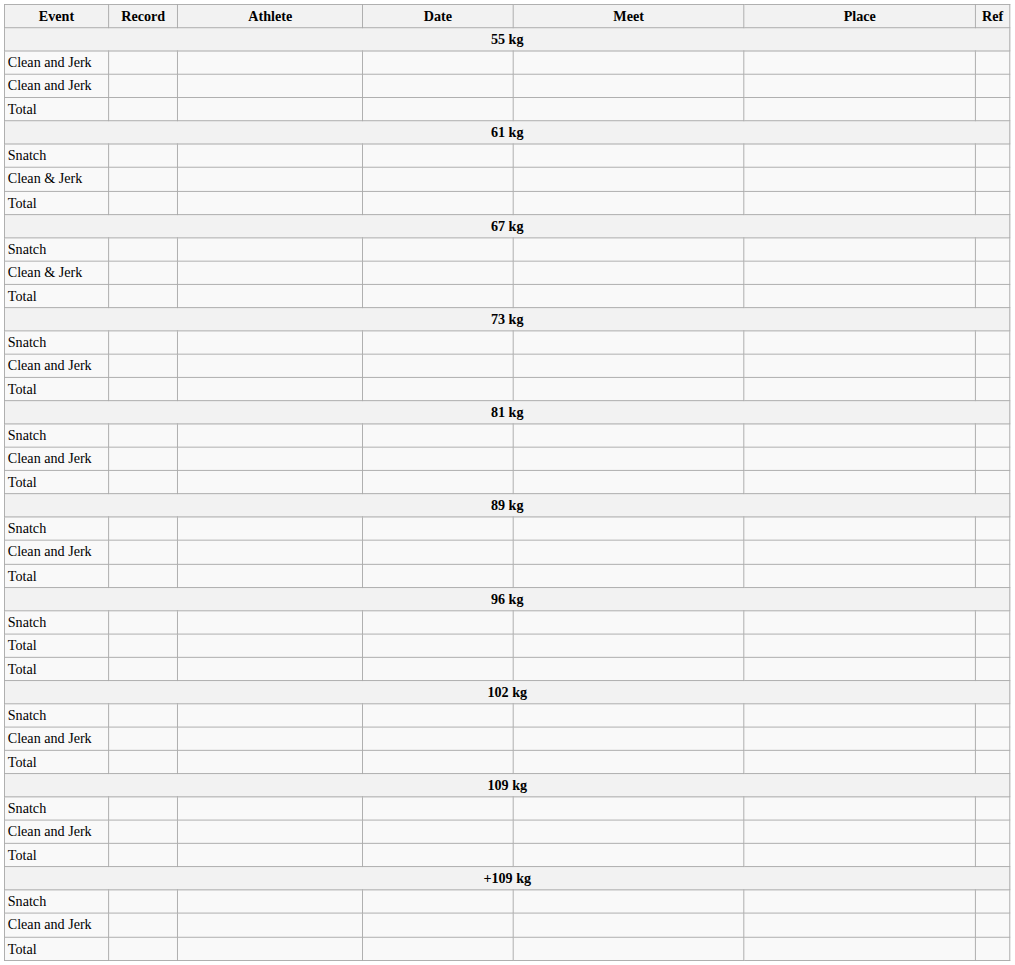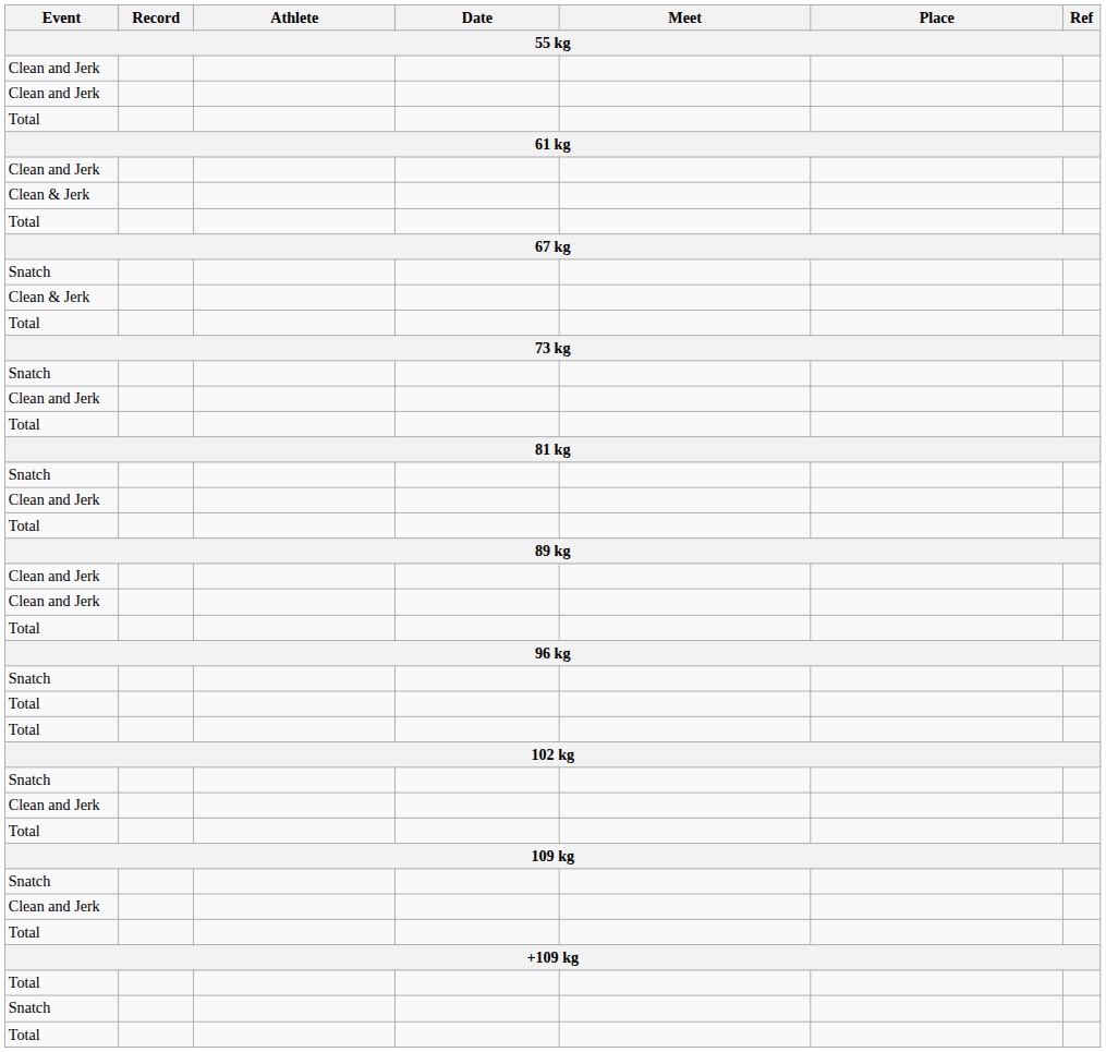row 7 | Event: Snatch -> Clean and Jerk
row 23 | Event: Snatch -> Clean and Jerk
row 39 | Event: Snatch -> Total
row 40 | Event: Clean and Jerk -> Snatch
